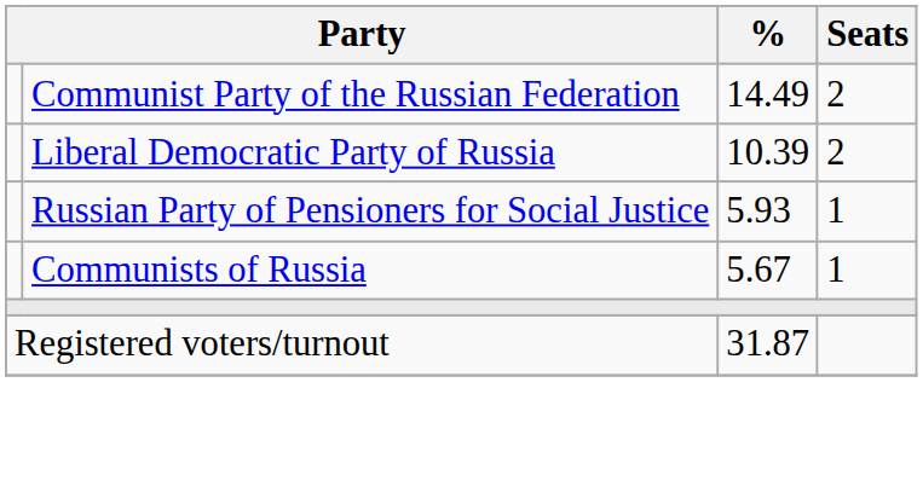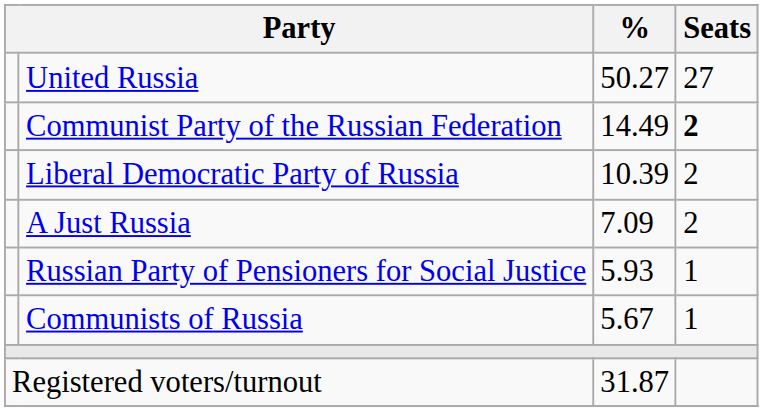+ row: United Russia | 50.27 | 27
Communist Party of the Russian Federation | Seats: normal -> bold
+ row: A Just Russia | 7.09 | 2
